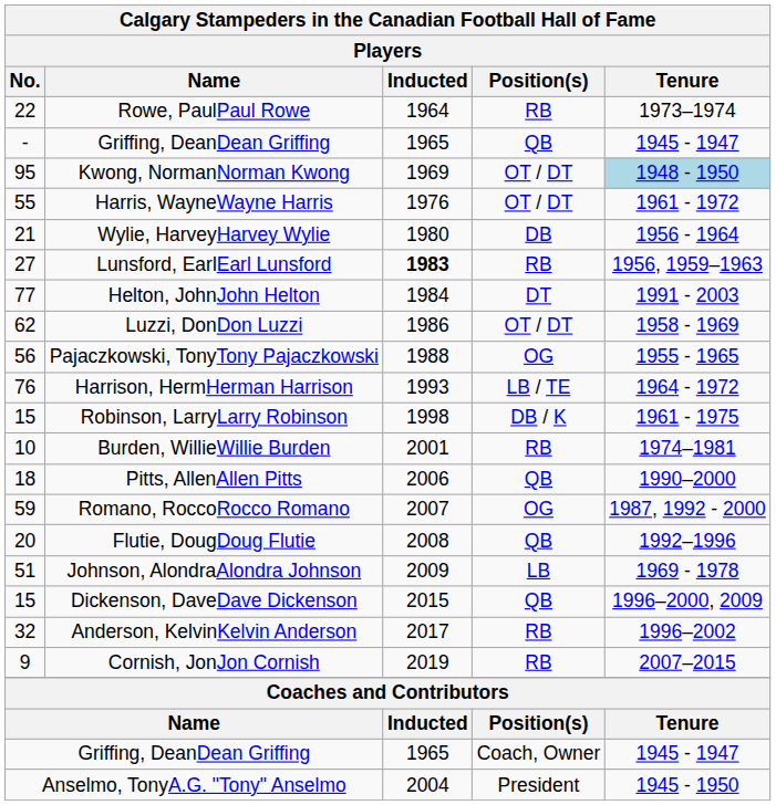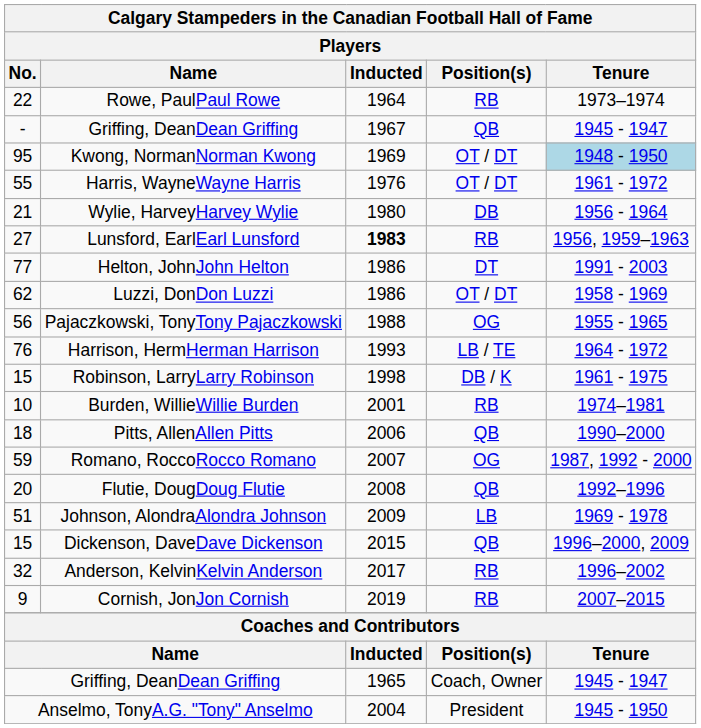- / Griffing, DeanDean Griffing | Inducted: 1965 -> 1967
Helton, JohnJohn Helton | Inducted: 1984 -> 1986
